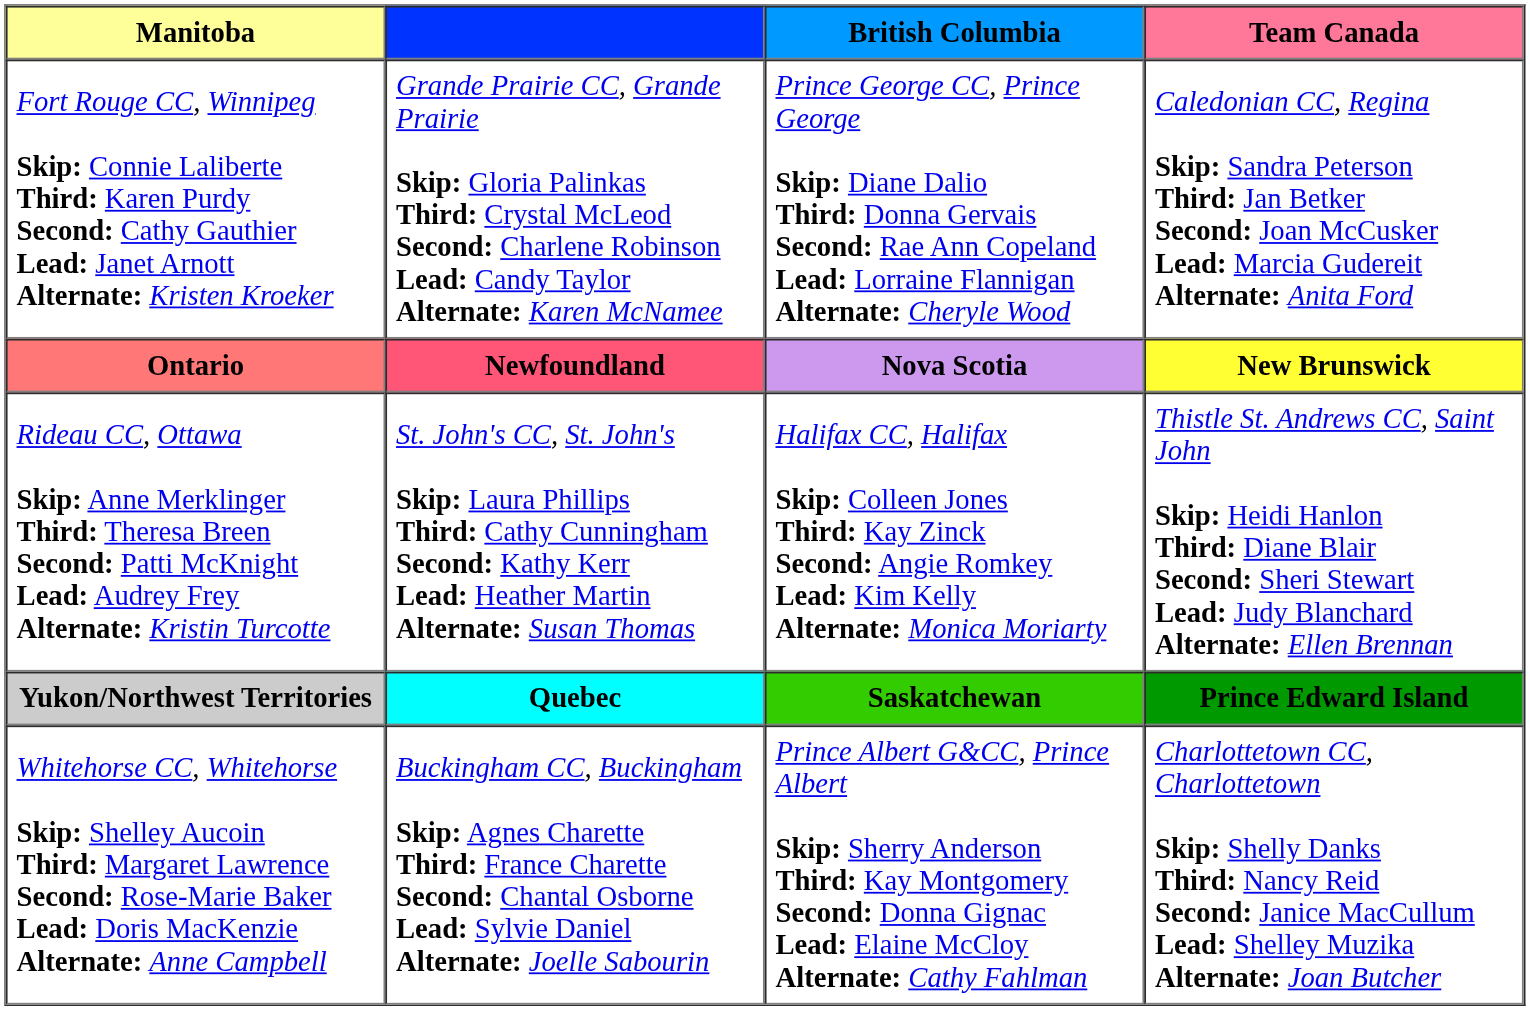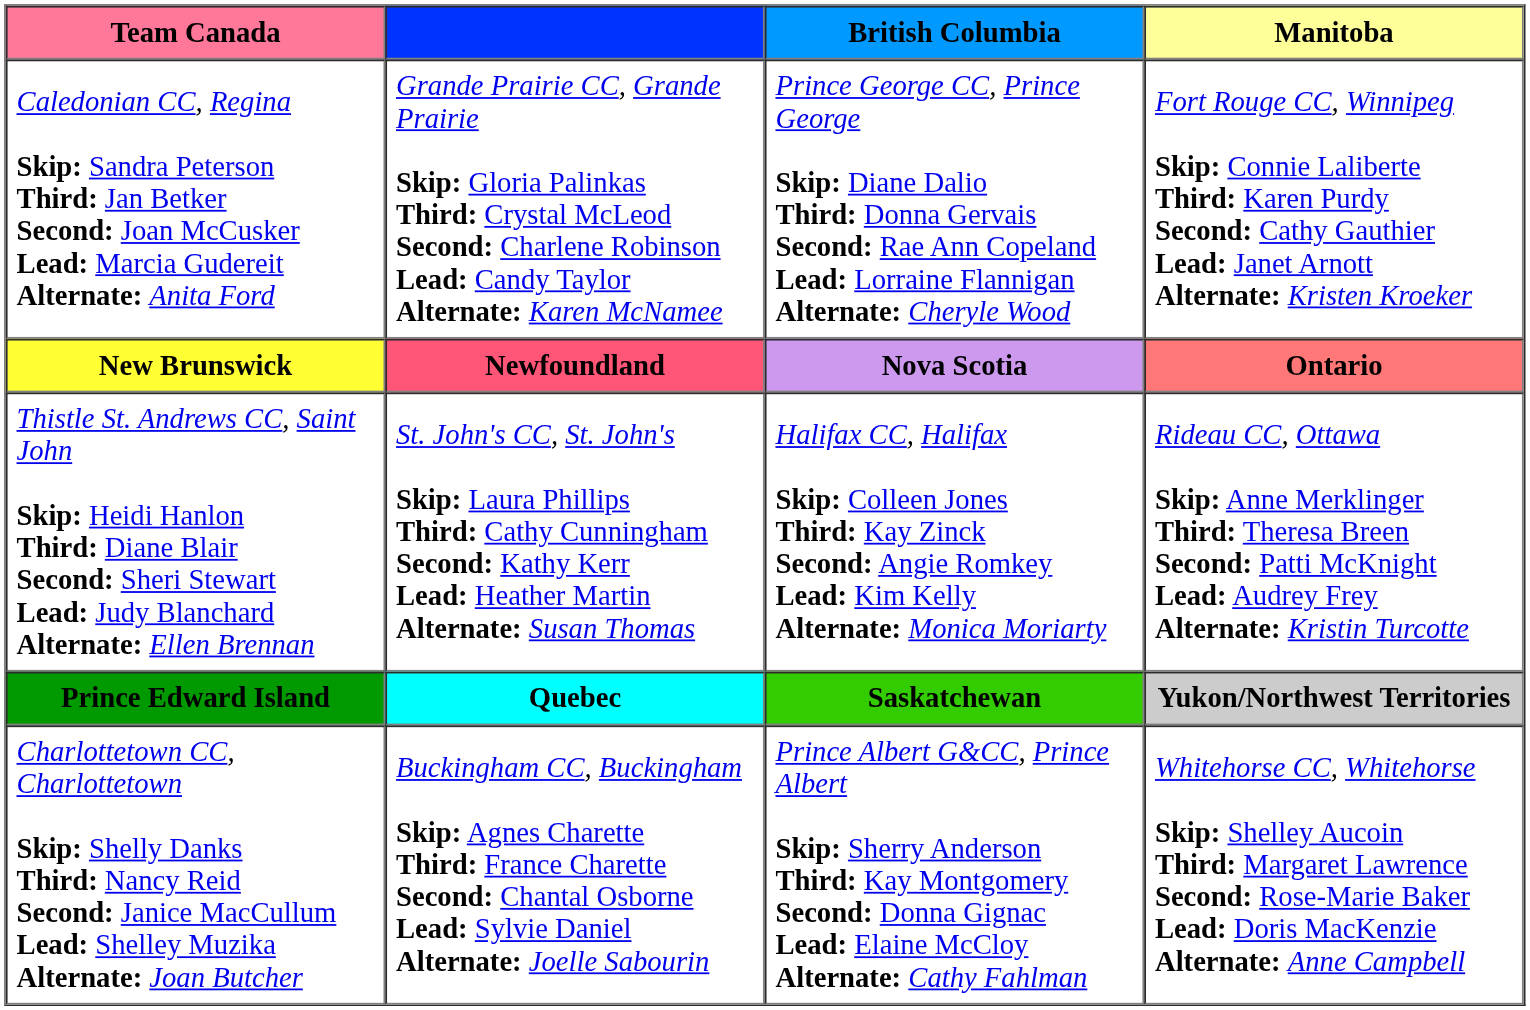columns swapped: Team Canada <-> Manitoba
